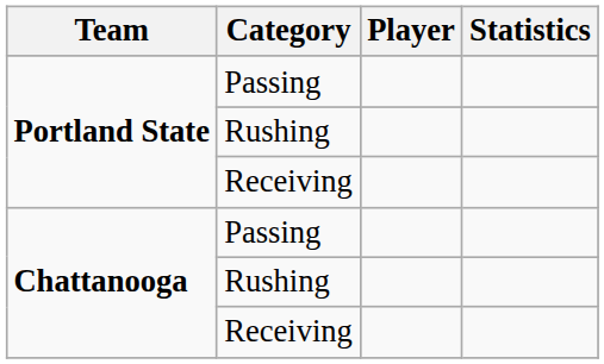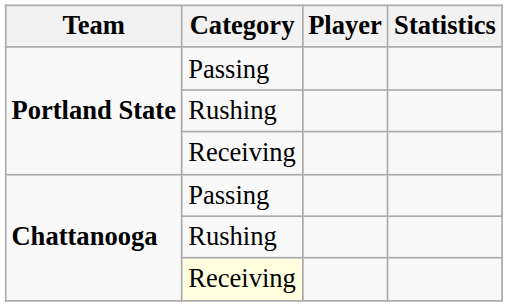Chattanooga / Receiving | Category: no background -> lightyellow background
